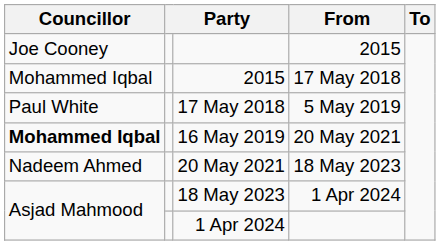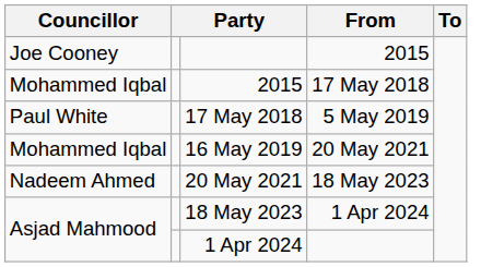16 May 2019 | Councillor: bold -> normal
